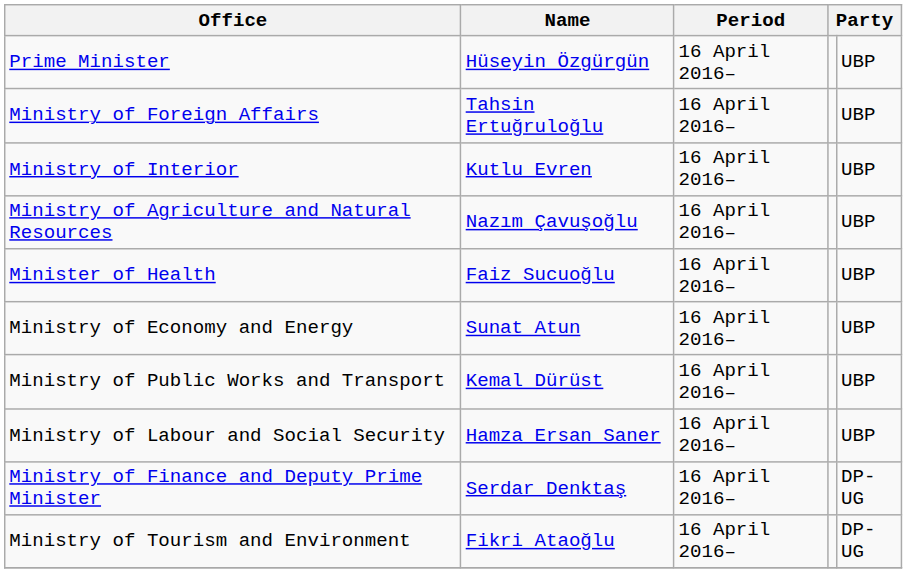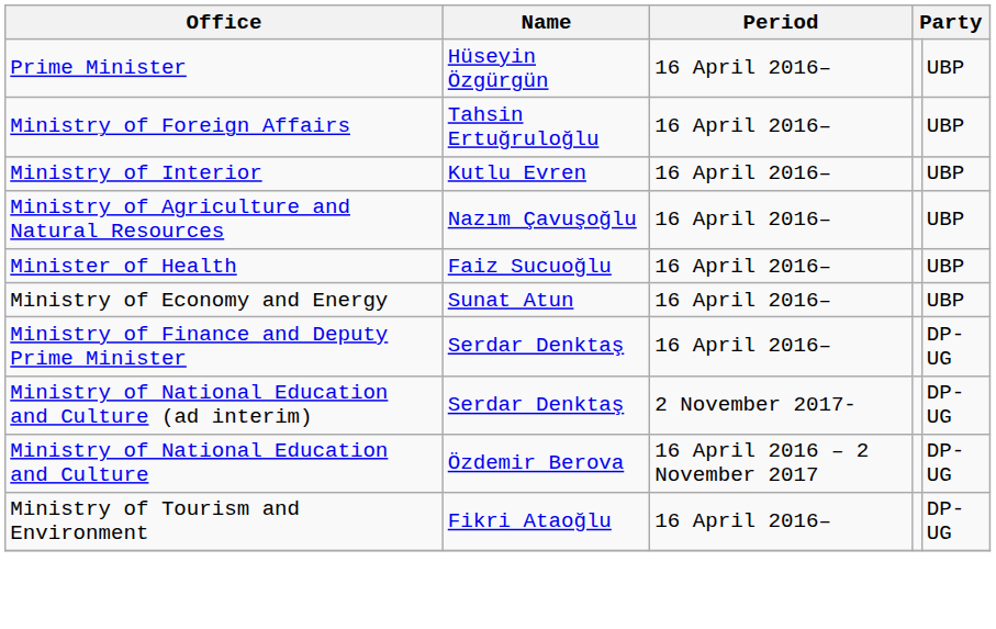- row: Ministry of Public Works and Transport | Kemal Dürüst | 16 April 2016– | UBP
- row: Ministry of Labour and Social Security | Hamza Ersan Saner | 16 April 2016– | UBP
+ row: Ministry of National Education and Culture (ad interim) | Serdar Denktaş | 2 November 2017- | DP-UG
+ row: Ministry of National Education and Culture | Özdemir Berova | 16 April 2016 – 2 November 2017 | DP-UG
